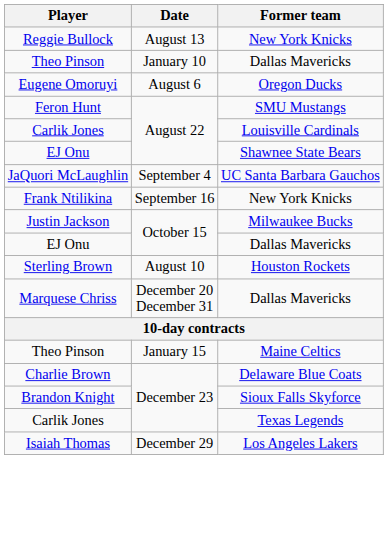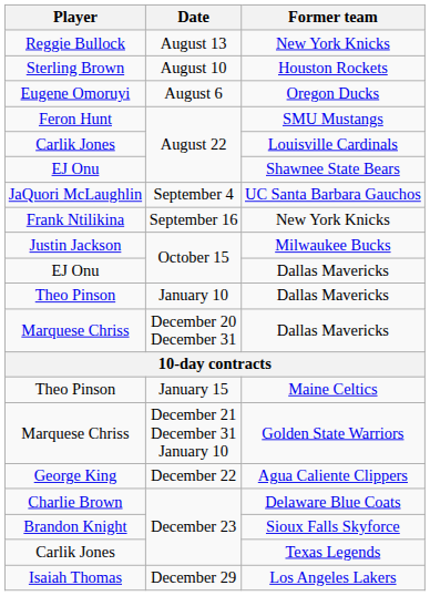rows swapped: Houston Rockets <-> Theo Pinson / Dallas Mavericks
+ row: Marquese Chriss | December 21 December 31 January 10 | Golden State Warriors
+ row: George King | December 22 | Agua Caliente Clippers
